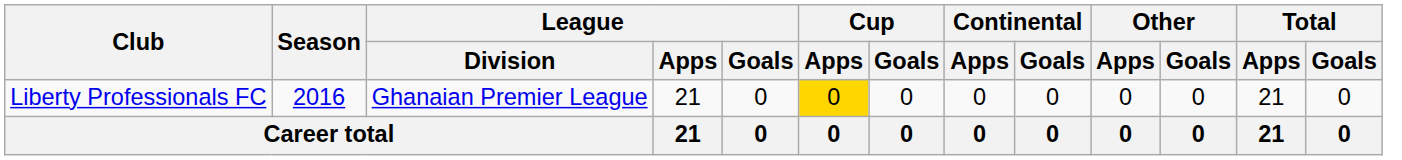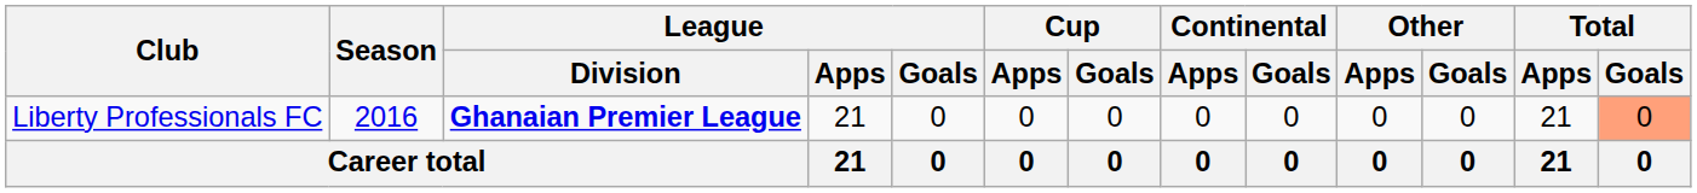Liberty Professionals FC | League / Division: normal -> bold
Liberty Professionals FC | Cup / Apps: gold background -> no background
Liberty Professionals FC | Total / Goals: no background -> lightsalmon background
